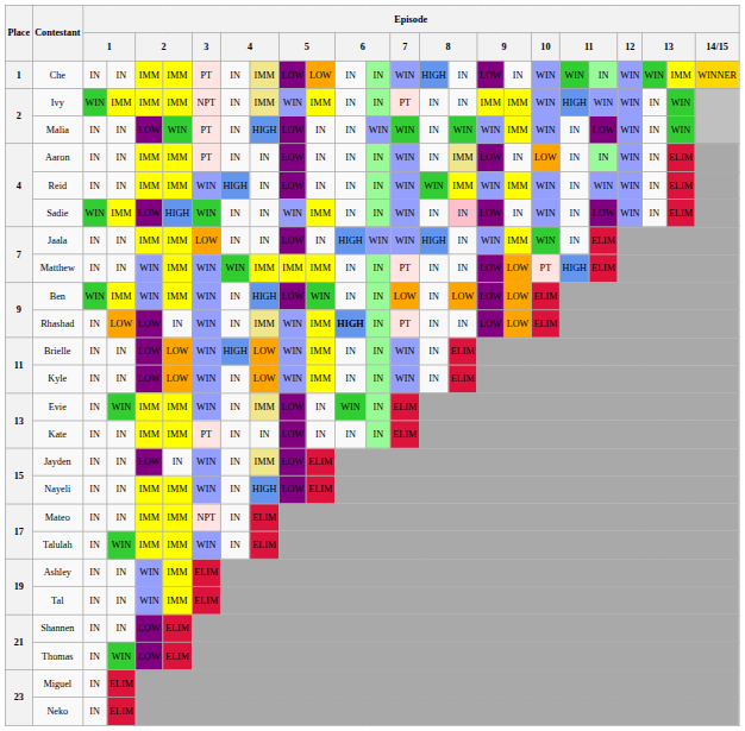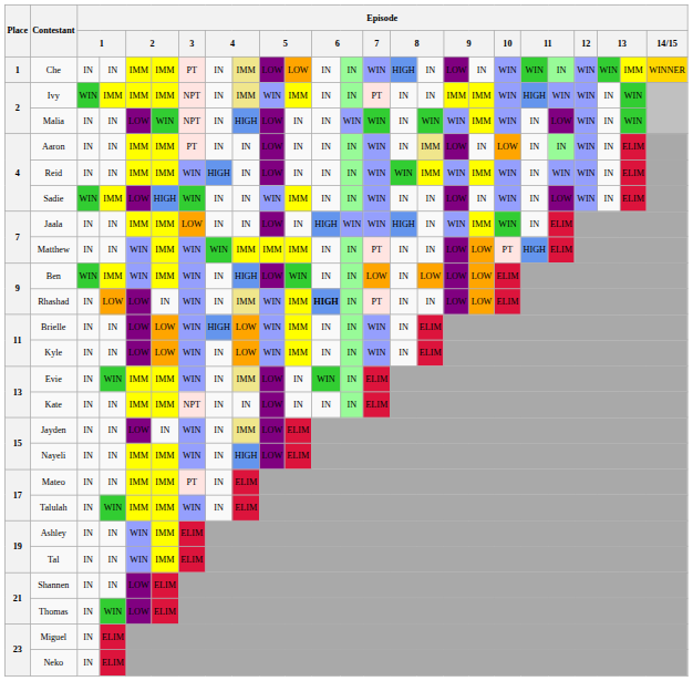Malia | Episode / 3: PT -> NPT
Sadie | column 16: pink background -> no background
Kate | Episode / 3: PT -> NPT
Mateo | Episode / 3: NPT -> PT
